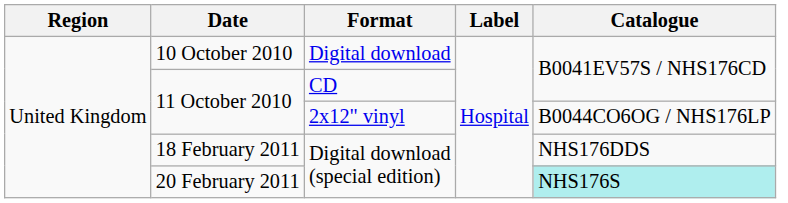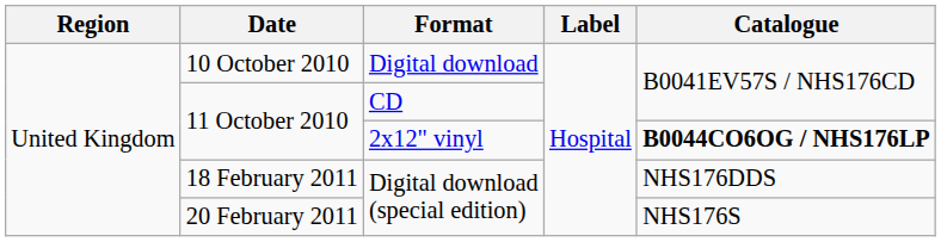11 October 2010 / 2x12" vinyl | Catalogue: normal -> bold
20 February 2011 | Catalogue: paleturquoise background -> no background
